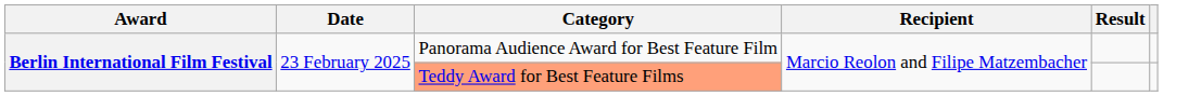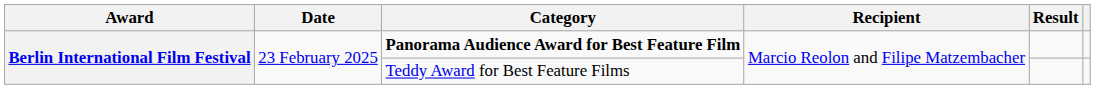Panorama Audience Award for Best Feature Film | Category: normal -> bold
Teddy Award for Best Feature Films | Category: lightsalmon background -> no background
